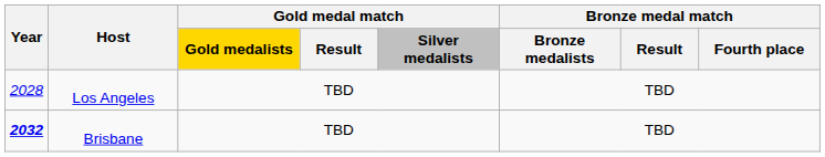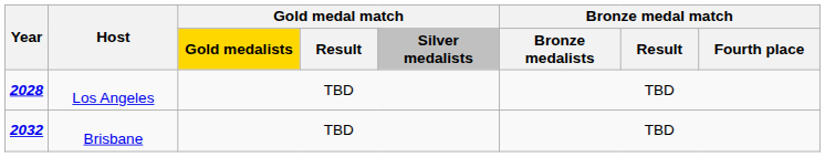Los Angeles | Year: normal -> bold
